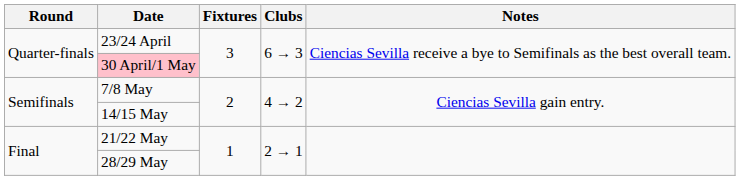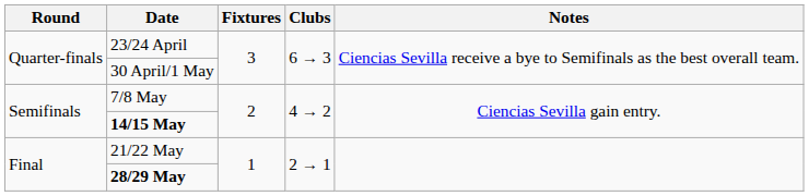30 April/1 May | Date: pink background -> no background
14/15 May | Date: normal -> bold
28/29 May | Date: normal -> bold
